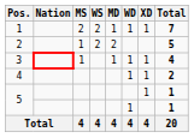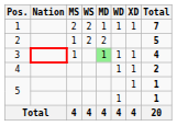3 | MD: no background -> lightgreen background
